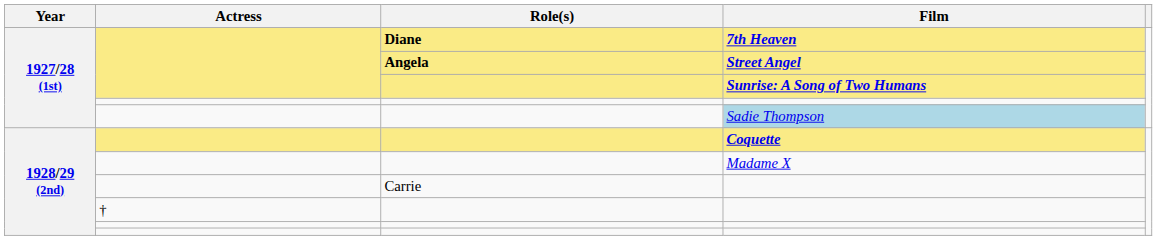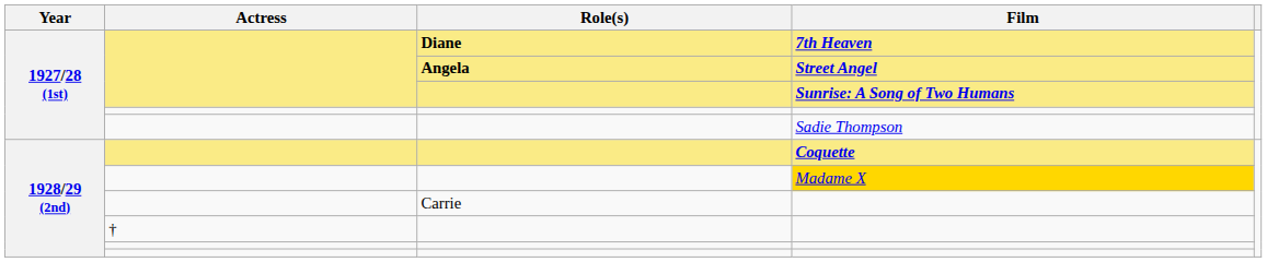Sadie Thompson | Film: lightblue background -> no background
Madame X | Film: no background -> gold background
